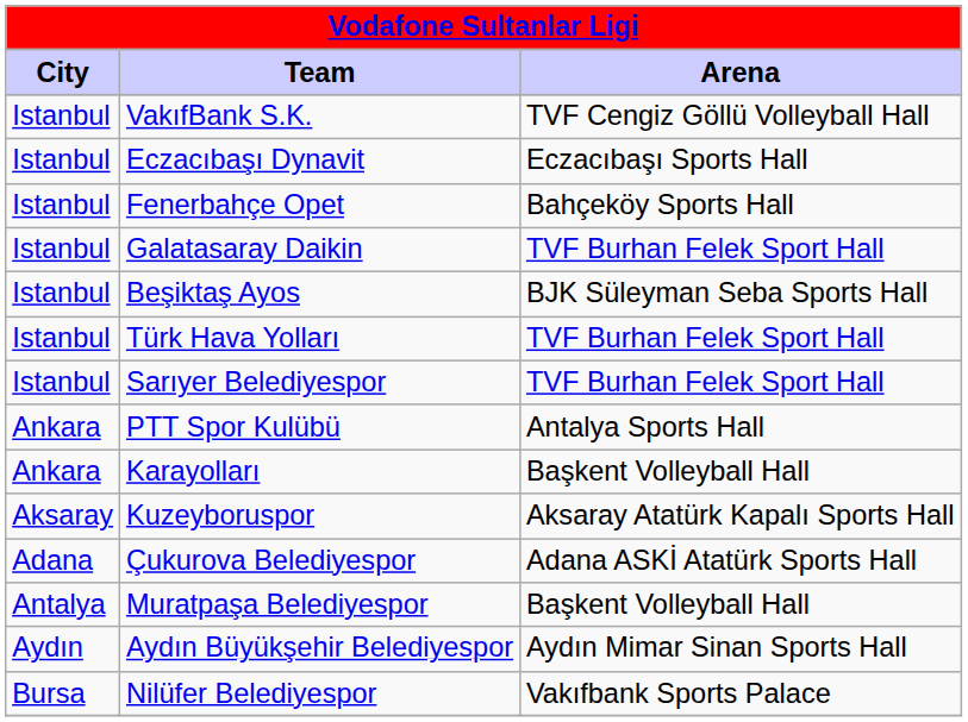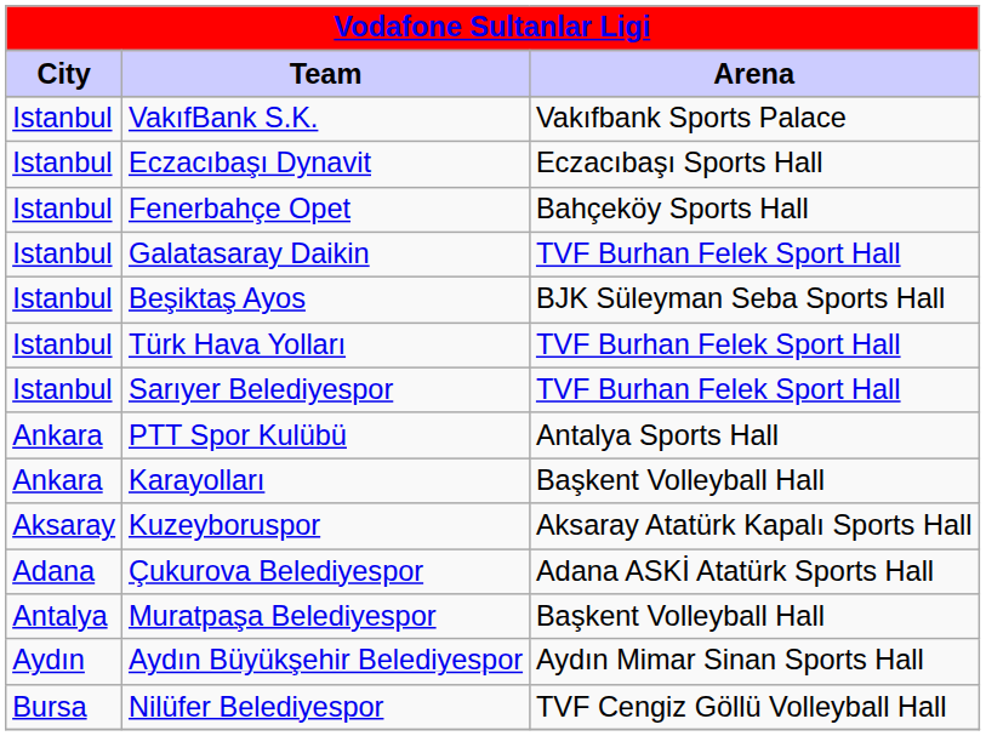VakıfBank S.K. | column 3: TVF Cengiz Göllü Volleyball Hall -> Vakıfbank Sports Palace
Nilüfer Belediyespor | column 3: Vakıfbank Sports Palace -> TVF Cengiz Göllü Volleyball Hall
